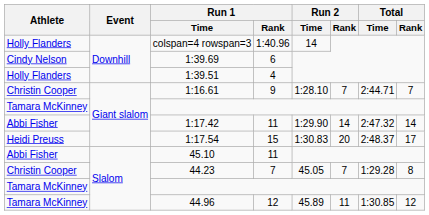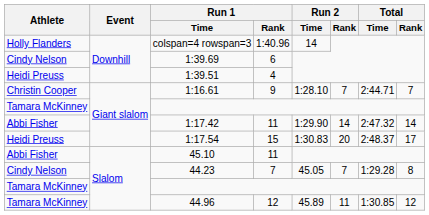1:39.51 | Athlete: Holly Flanders -> Heidi Preuss
44.23 | Athlete: Christin Cooper -> Cindy Nelson
